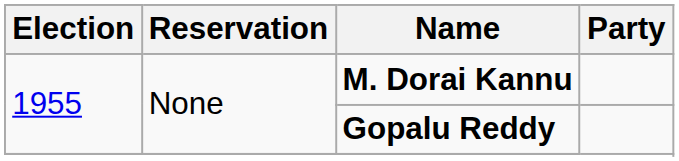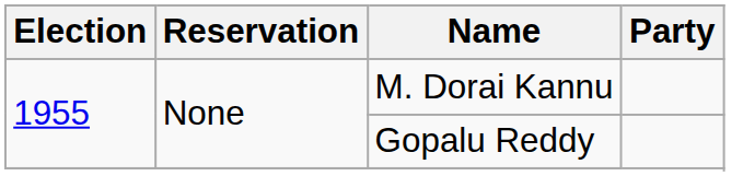M. Dorai Kannu | Name: bold -> normal
Gopalu Reddy | Name: bold -> normal
